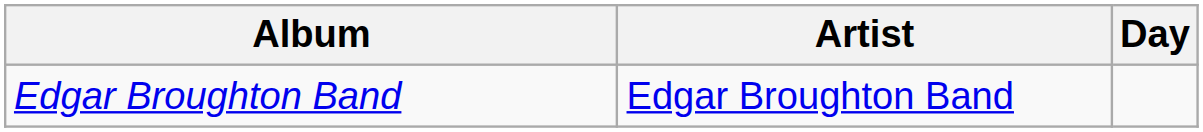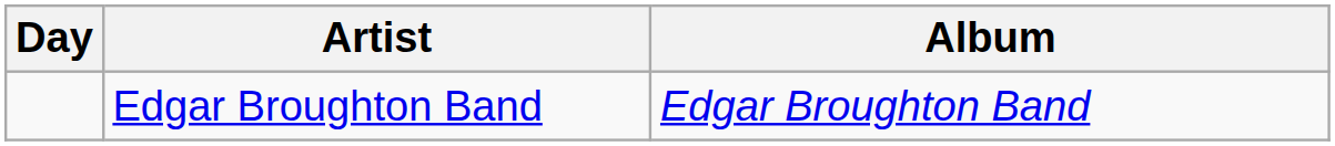columns swapped: Day <-> Album
